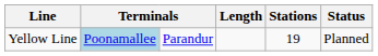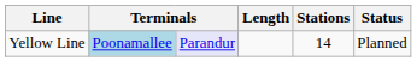Yellow Line | column 3: no background -> lavender background
Yellow Line | Stations: 19 -> 14
